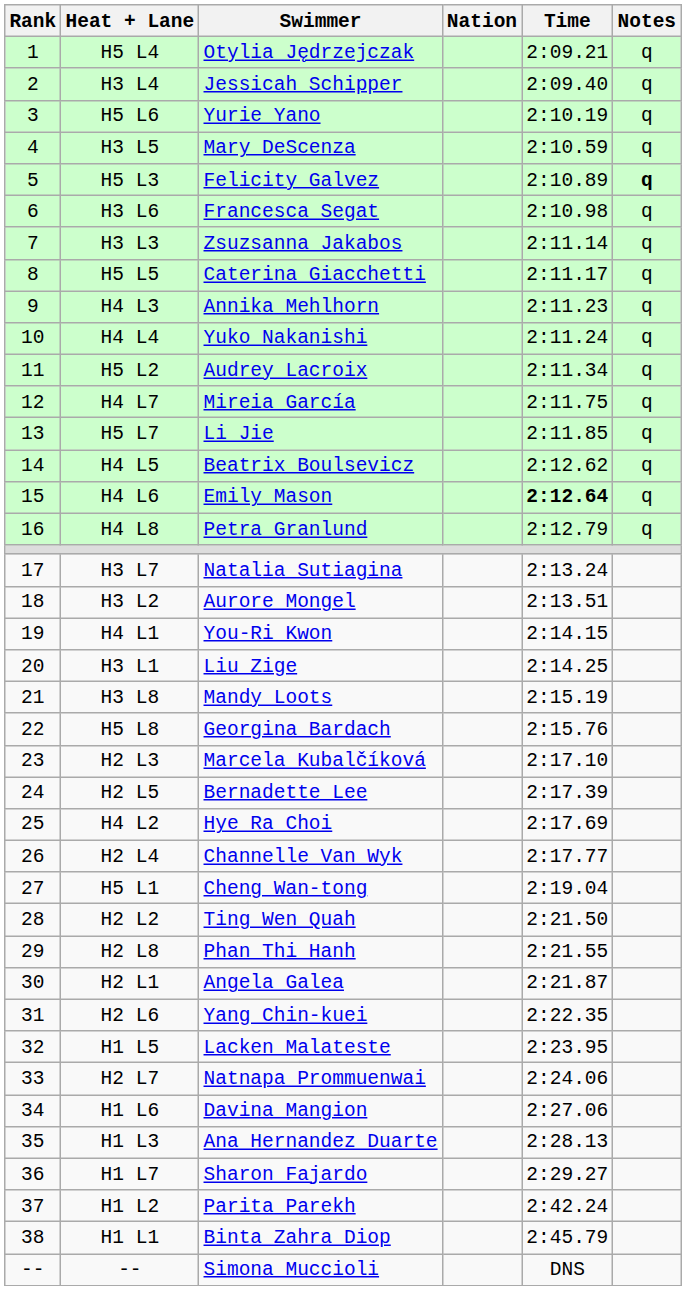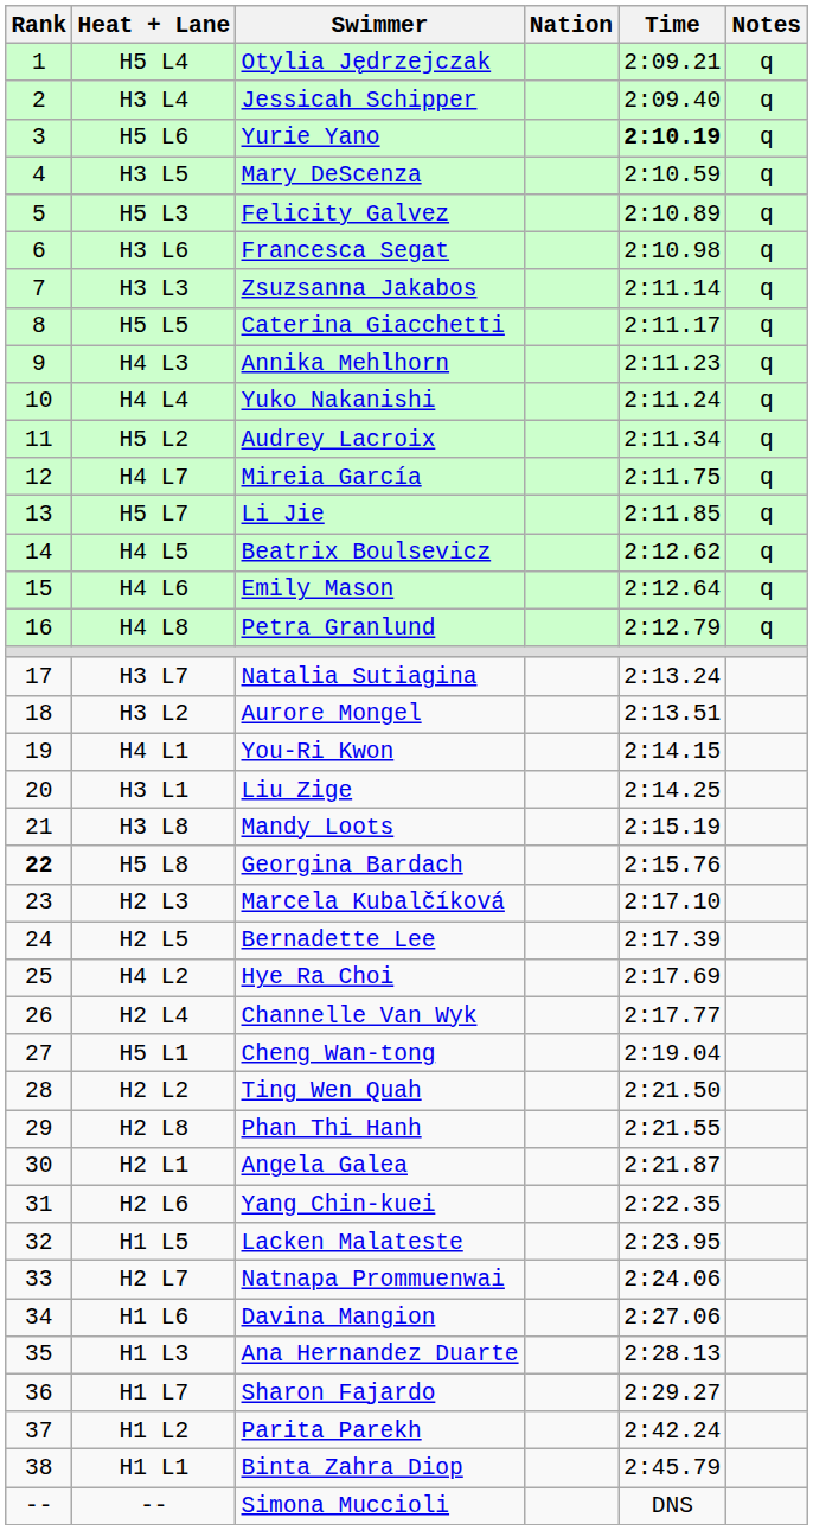H5 L6 | Time: normal -> bold
H5 L3 | Notes: bold -> normal
H4 L6 | Time: bold -> normal
H5 L8 | Rank: normal -> bold
